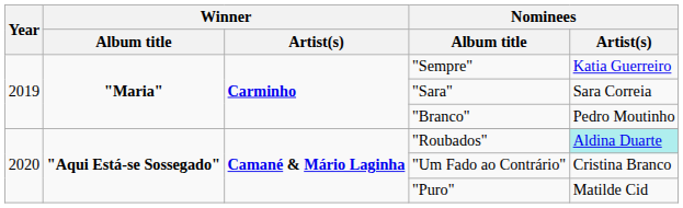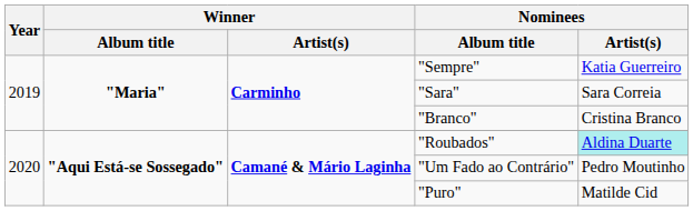"Branco" | Nominees / Artist(s): Pedro Moutinho -> Cristina Branco
"Um Fado ao Contrário" | Nominees / Artist(s): Cristina Branco -> Pedro Moutinho
